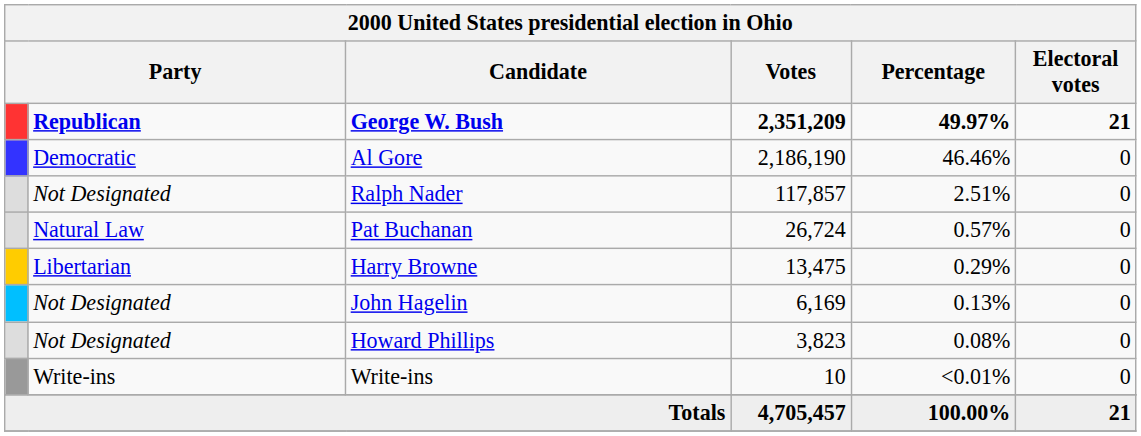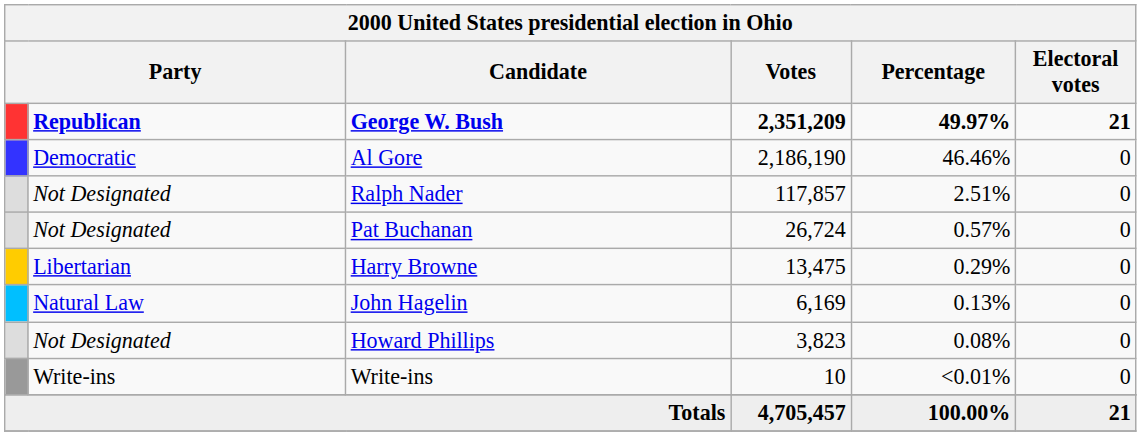Pat Buchanan | column 2: Natural Law -> Not Designated
John Hagelin | column 2: Not Designated -> Natural Law
